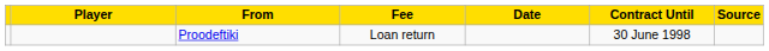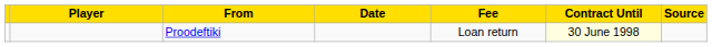columns swapped: Fee <-> Date
Proodeftiki | Contract Until: no background -> lightyellow background
